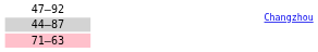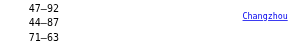44–87 | column 1: lightgrey background -> no background
71–63 | column 1: pink background -> no background
